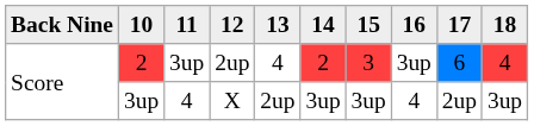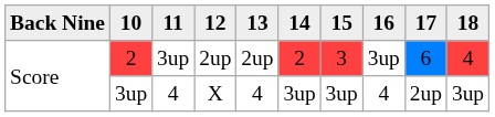row 2 | 13: 4 -> 2up
row 3 | 13: 2up -> 4
